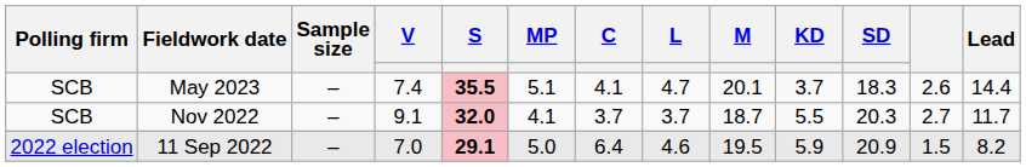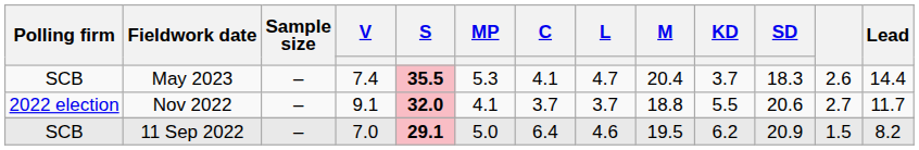May 2023 | MP: 5.1 -> 5.3
May 2023 | M: 20.1 -> 20.4
Nov 2022 | Polling firm: SCB -> 2022 election
Nov 2022 | M: 18.7 -> 18.8
Nov 2022 | SD: 20.3 -> 20.6
11 Sep 2022 | Polling firm: 2022 election -> SCB
11 Sep 2022 | KD: 5.9 -> 6.2
